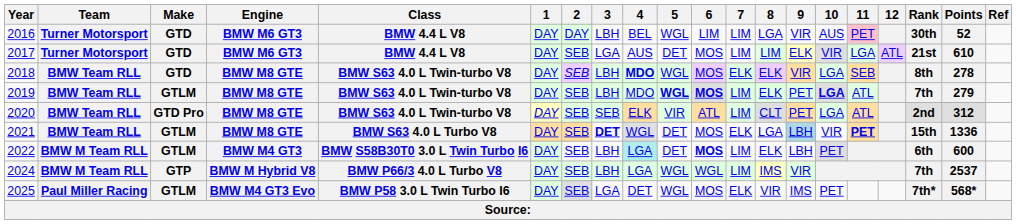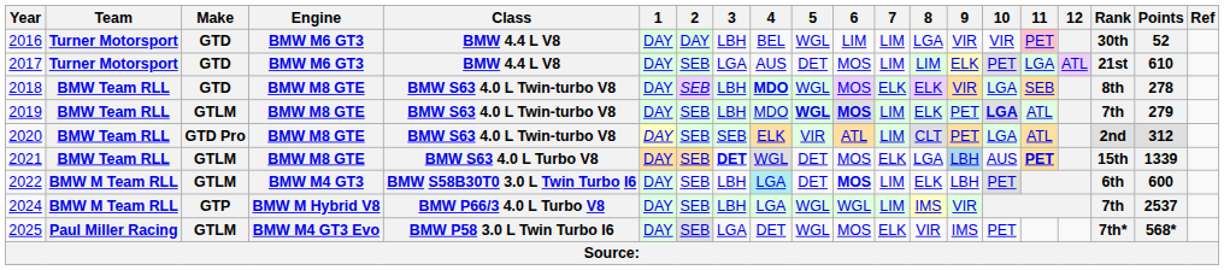2016 | 10: AUS -> VIR
2017 | 10: VIR -> PET
2021 | 10: VIR -> AUS
2021 | Points: 1336 -> 1339
